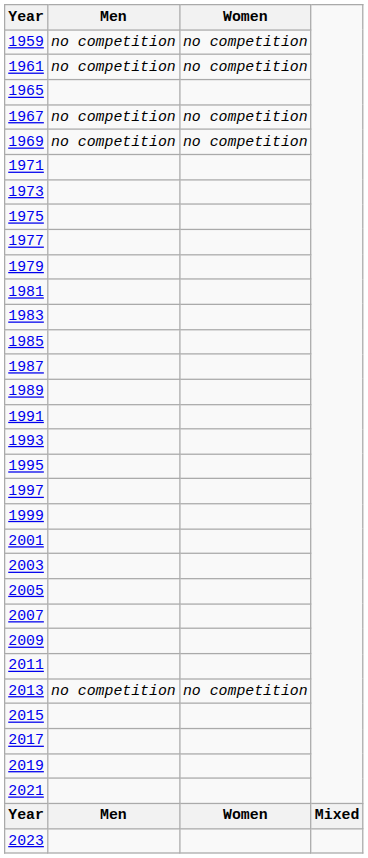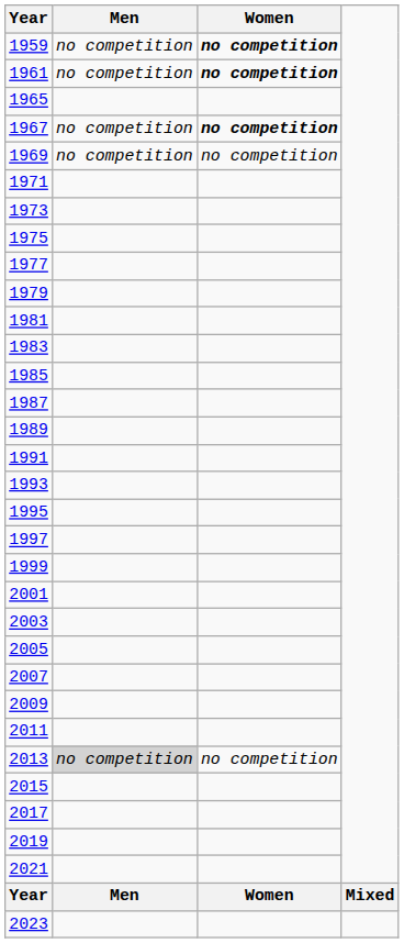1959 | Women: normal -> bold
1961 | Women: normal -> bold
1967 | Women: normal -> bold
2013 | Men: no background -> lightgrey background
